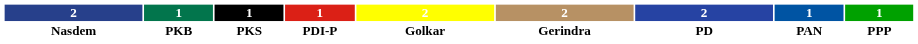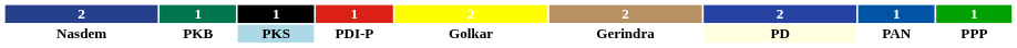Nasdem | column 3: no background -> lightblue background
Nasdem | column 7: no background -> lightyellow background
